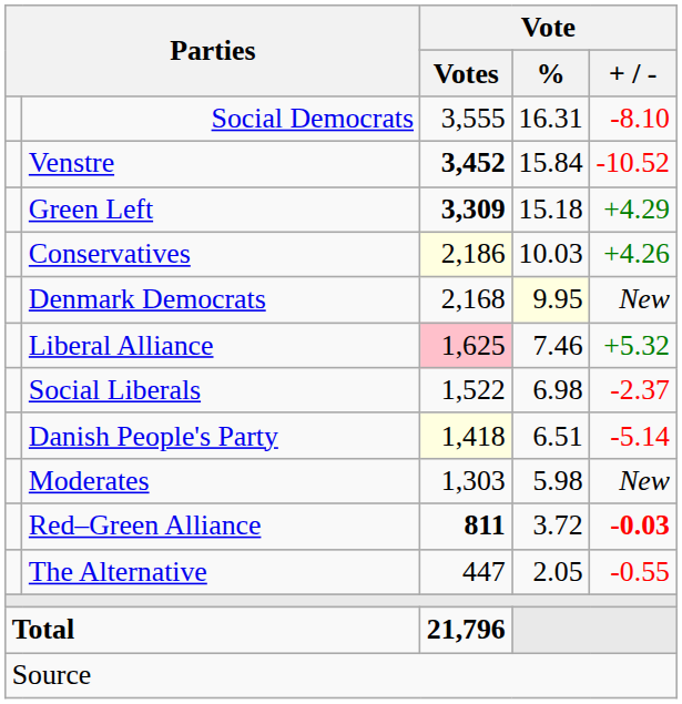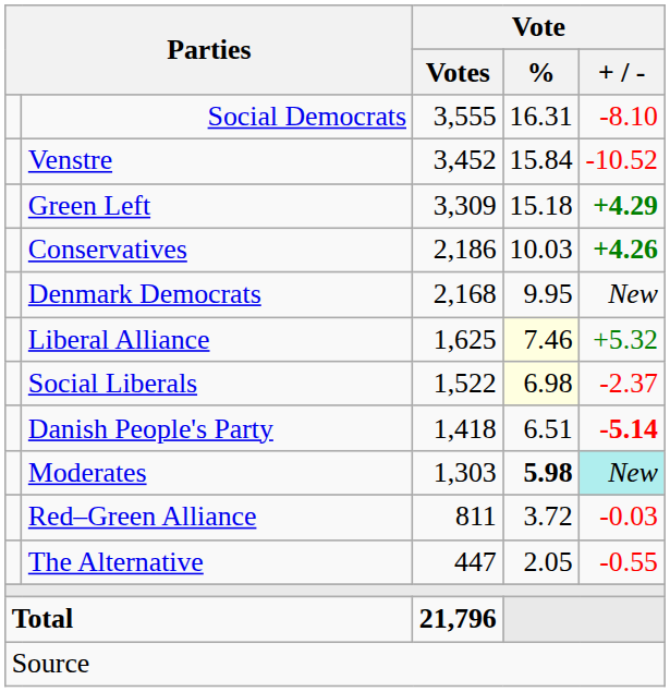Venstre | Vote / Votes: bold -> normal
Green Left | Vote / Votes: bold -> normal
Green Left | Vote / + / -: normal -> bold
Conservatives | Vote / Votes: lightyellow background -> no background
Conservatives | Vote / + / -: normal -> bold
Denmark Democrats | Vote / %: lightyellow background -> no background
Liberal Alliance | Vote / Votes: pink background -> no background
Liberal Alliance | Vote / %: no background -> lightyellow background
Social Liberals | Vote / %: no background -> lightyellow background
Danish People's Party | Vote / Votes: lightyellow background -> no background
Danish People's Party | Vote / + / -: normal -> bold
Moderates | Vote / %: normal -> bold
Moderates | Vote / + / -: no background -> paleturquoise background
Red–Green Alliance | Vote / Votes: bold -> normal
Red–Green Alliance | Vote / + / -: bold -> normal
